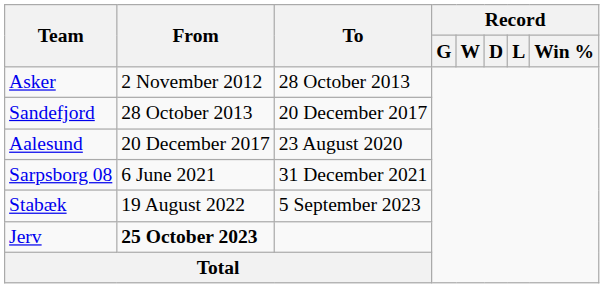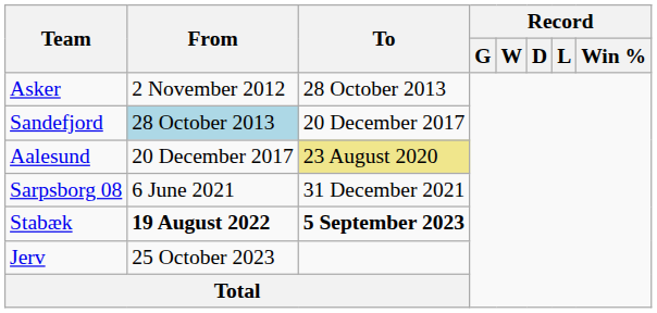Sandefjord | From: no background -> lightblue background
Aalesund | To: no background -> khaki background
Stabæk | From: normal -> bold
Stabæk | To: normal -> bold
Jerv | From: bold -> normal
